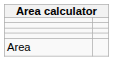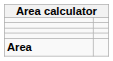row 6 | column 1: normal -> bold
